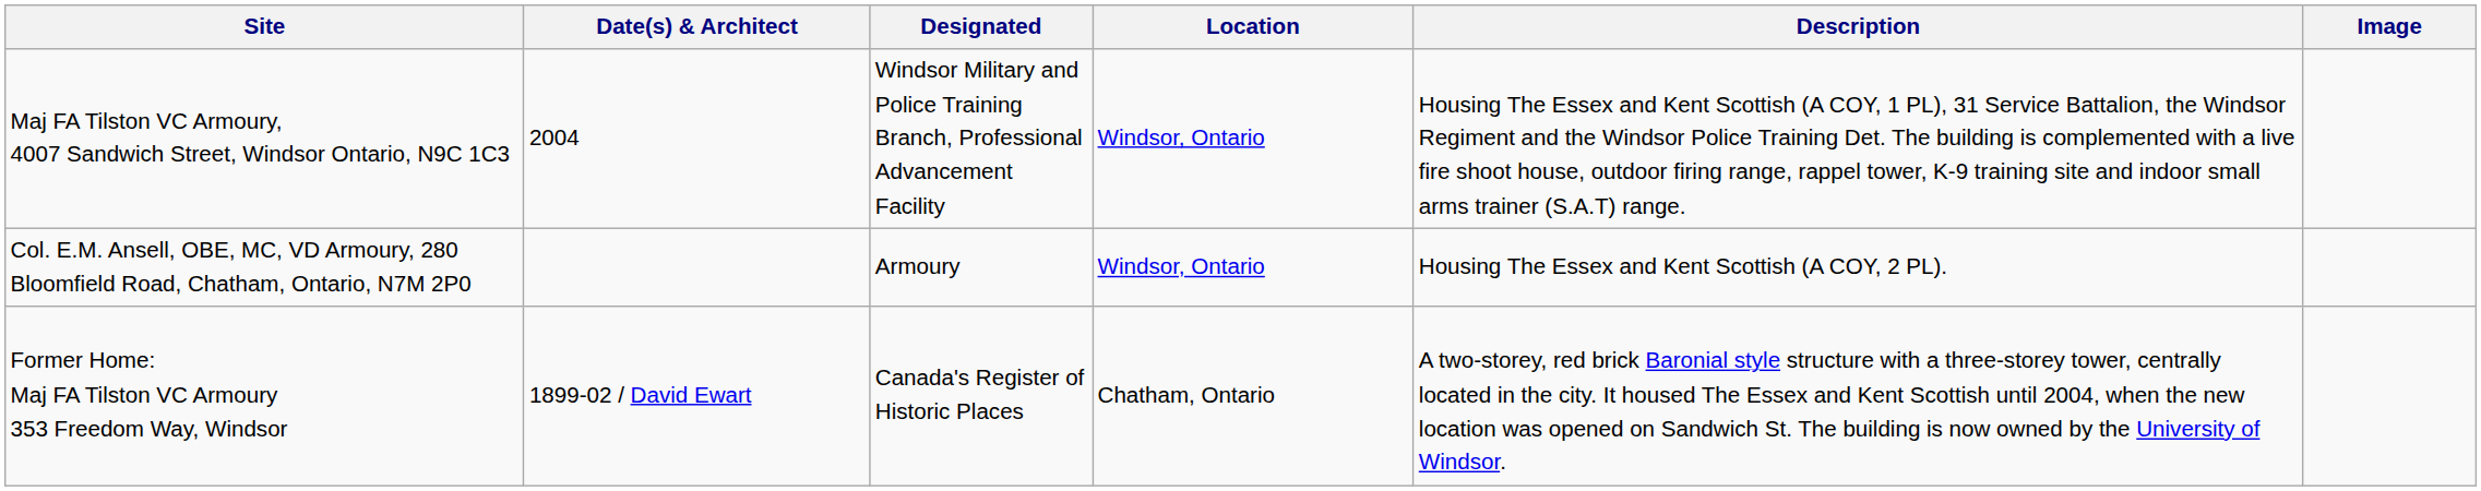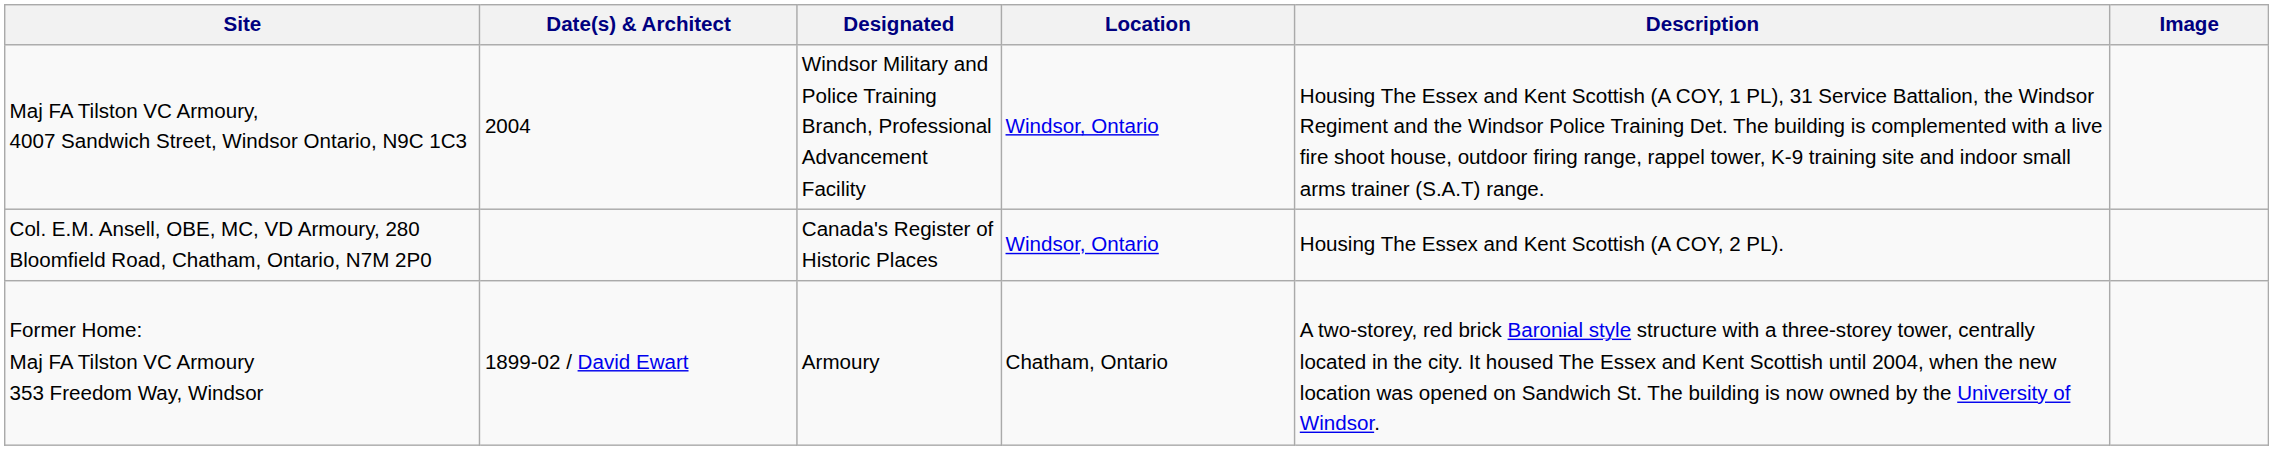row 3 | Designated: Armoury -> Canada's Register of Historic Places
row 4 | Designated: Canada's Register of Historic Places -> Armoury
